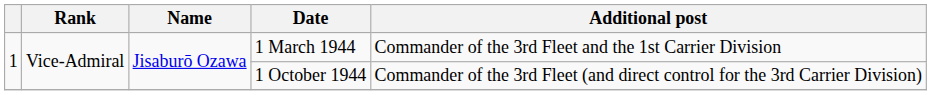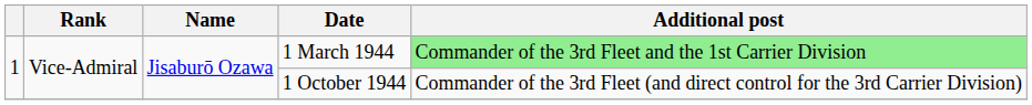1 March 1944 | Additional post: no background -> lightgreen background
